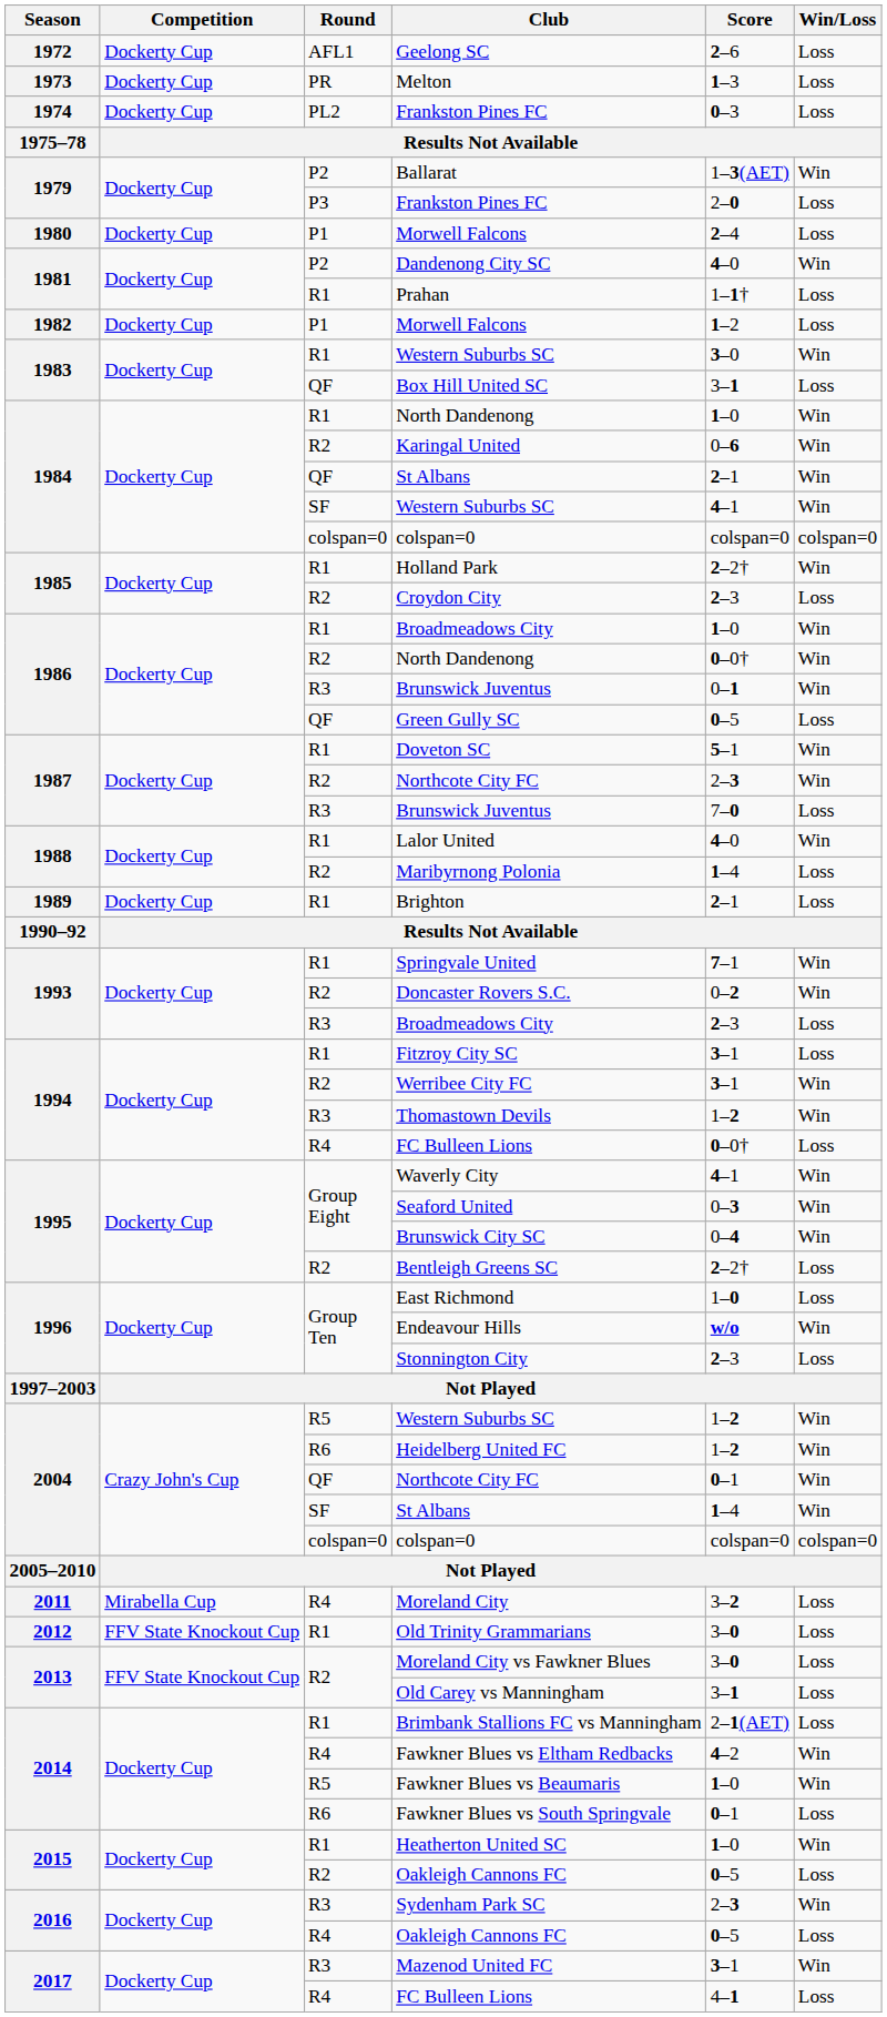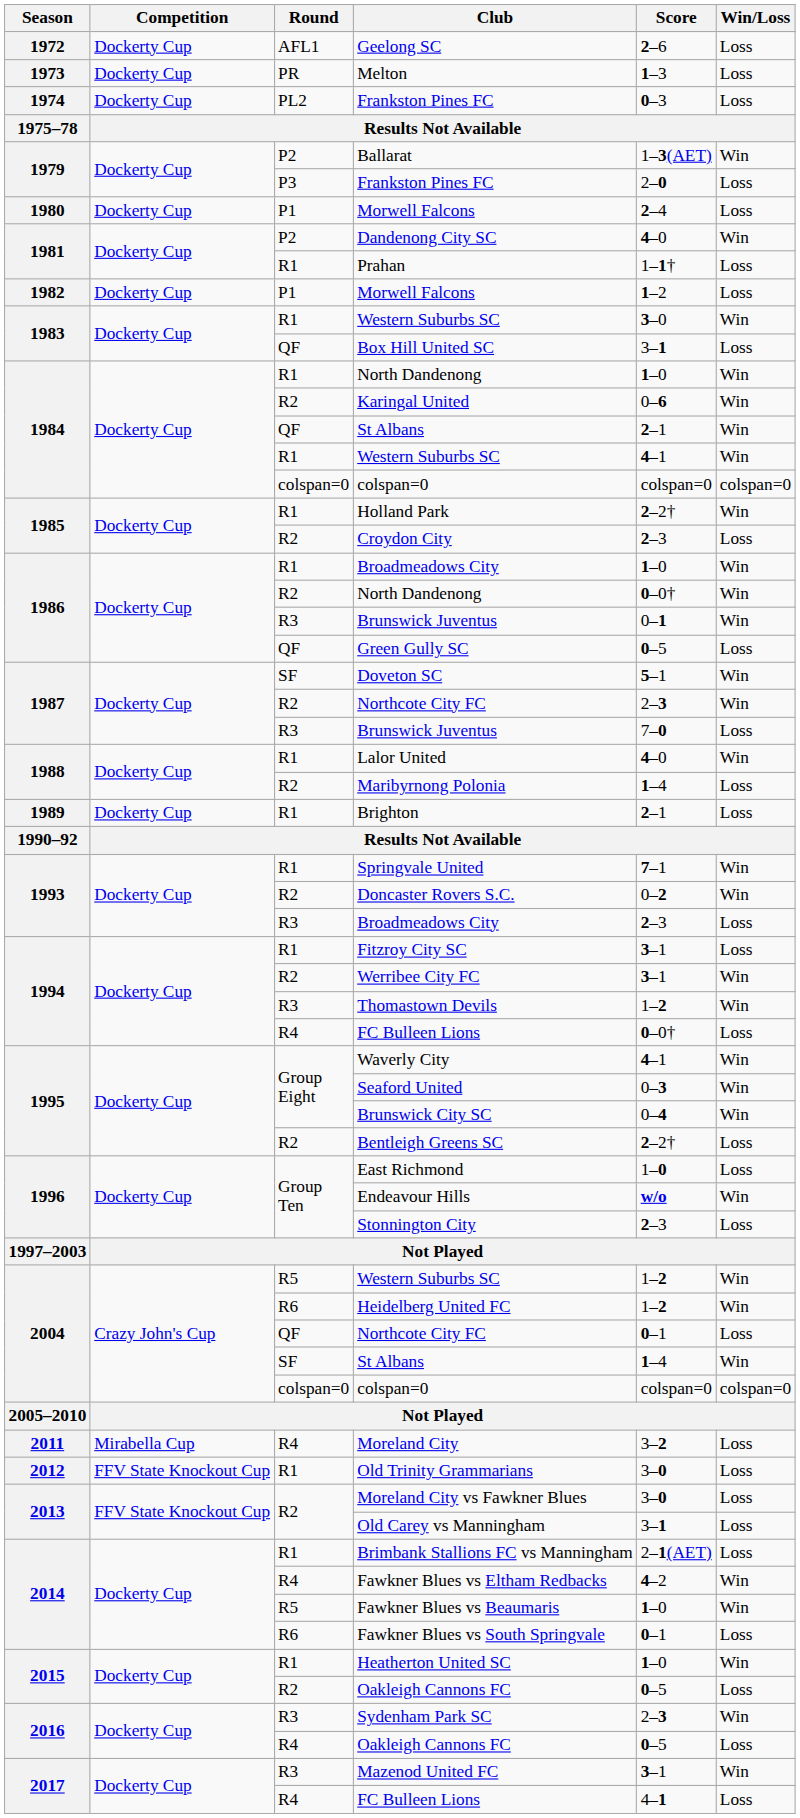1984 / Western Suburbs SC | Round: SF -> R1
Doveton SC | Round: R1 -> SF
2004 / Northcote City FC | Win/Loss: Win -> Loss
